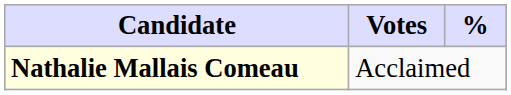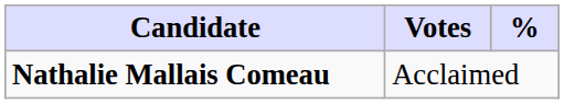Nathalie Mallais Comeau | Candidate: lightyellow background -> no background
